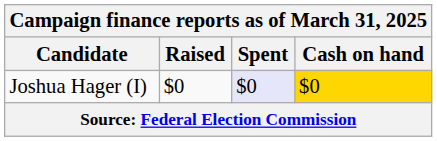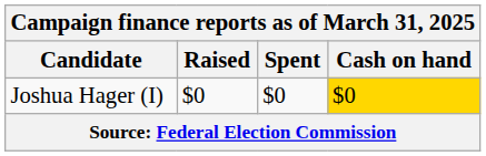Joshua Hager (I) | Spent: lavender background -> no background
